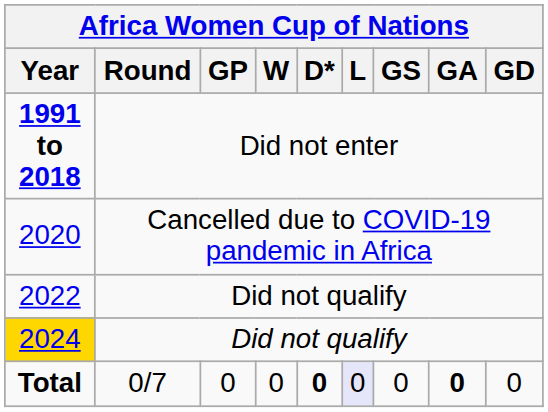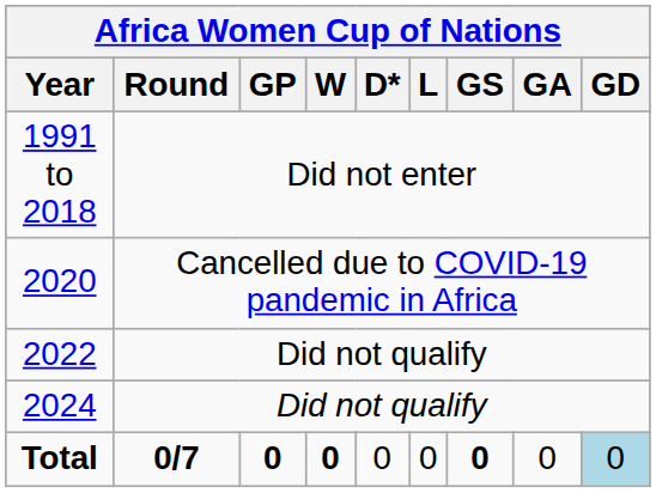1991 to 2018 | Year: bold -> normal
2024 | Year: gold background -> no background
Total | Round: normal -> bold
Total | GP: normal -> bold
Total | W: normal -> bold
Total | D*: bold -> normal
Total | L: lavender background -> no background
Total | GS: normal -> bold
Total | GA: bold -> normal
Total | GD: no background -> lightblue background
